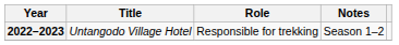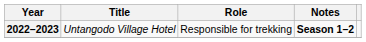2022–2023 | Notes: normal -> bold
